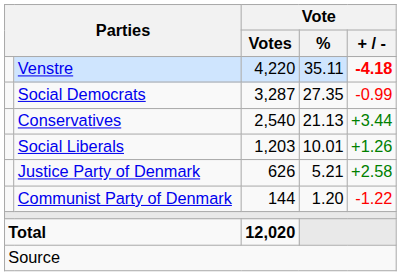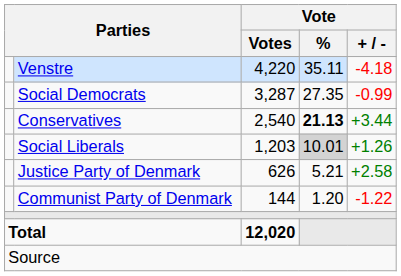Venstre | Vote / + / -: bold -> normal
Conservatives | Vote / %: normal -> bold
Social Liberals | Vote / %: no background -> lightgrey background
